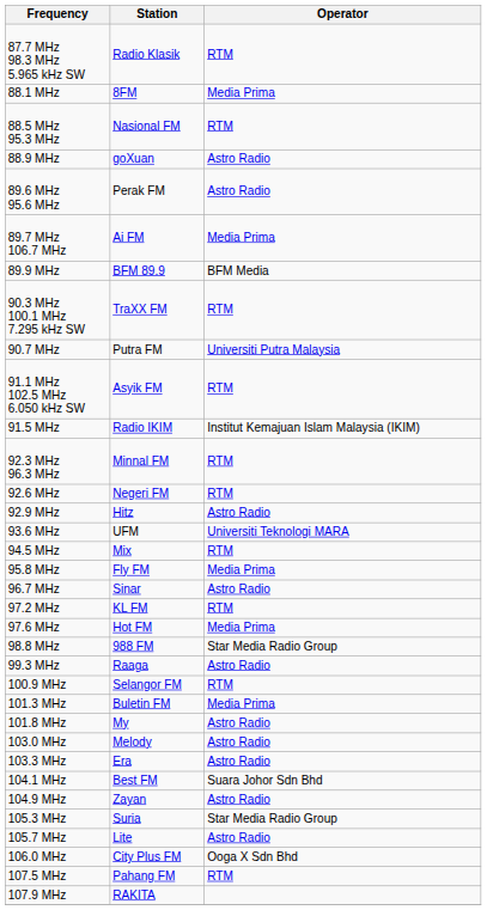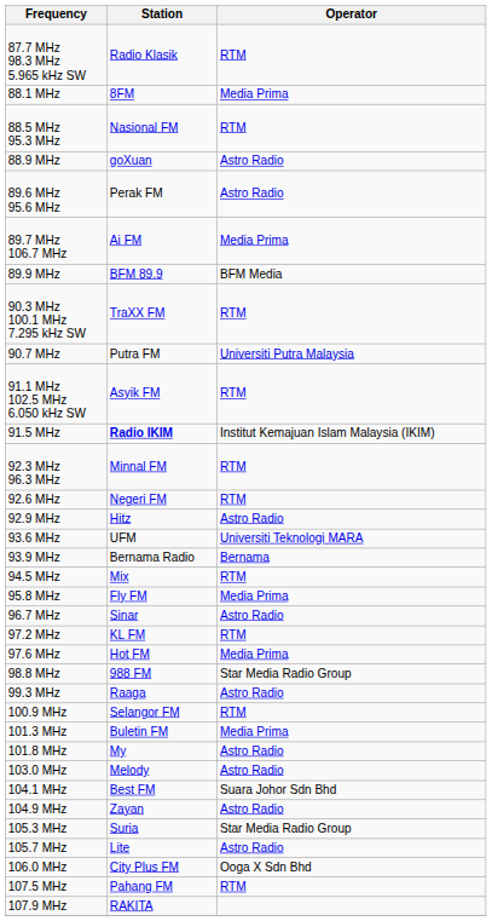91.5 MHz | Station: normal -> bold
+ row: 93.9 MHz | Bernama Radio | Bernama
- row: 103.3 MHz | Era | Astro Radio
